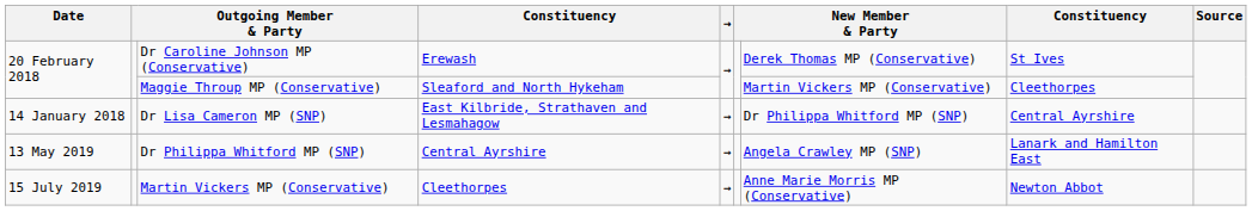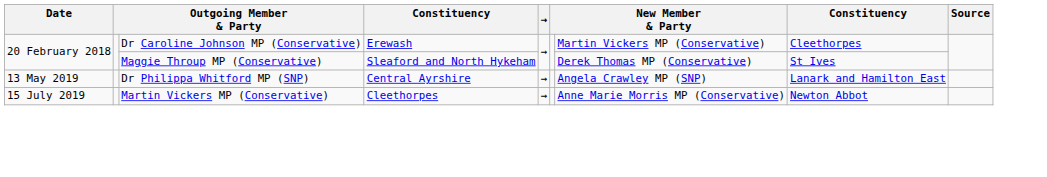Dr Caroline Johnson MP (Conservative) | column 7: Derek Thomas MP (Conservative) -> Martin Vickers MP (Conservative)
Dr Caroline Johnson MP (Conservative) | column 8: St Ives -> Cleethorpes
Maggie Throup MP (Conservative) | column 7: Martin Vickers MP (Conservative) -> Derek Thomas MP (Conservative)
Maggie Throup MP (Conservative) | column 8: Cleethorpes -> St Ives
- row: 14 January 2018 | Dr Lisa Cameron MP (SNP) | East Kilbride, Strathaven and Lesmahagow | → | Dr Philippa Whitford MP (SNP) | Central Ayrshire
